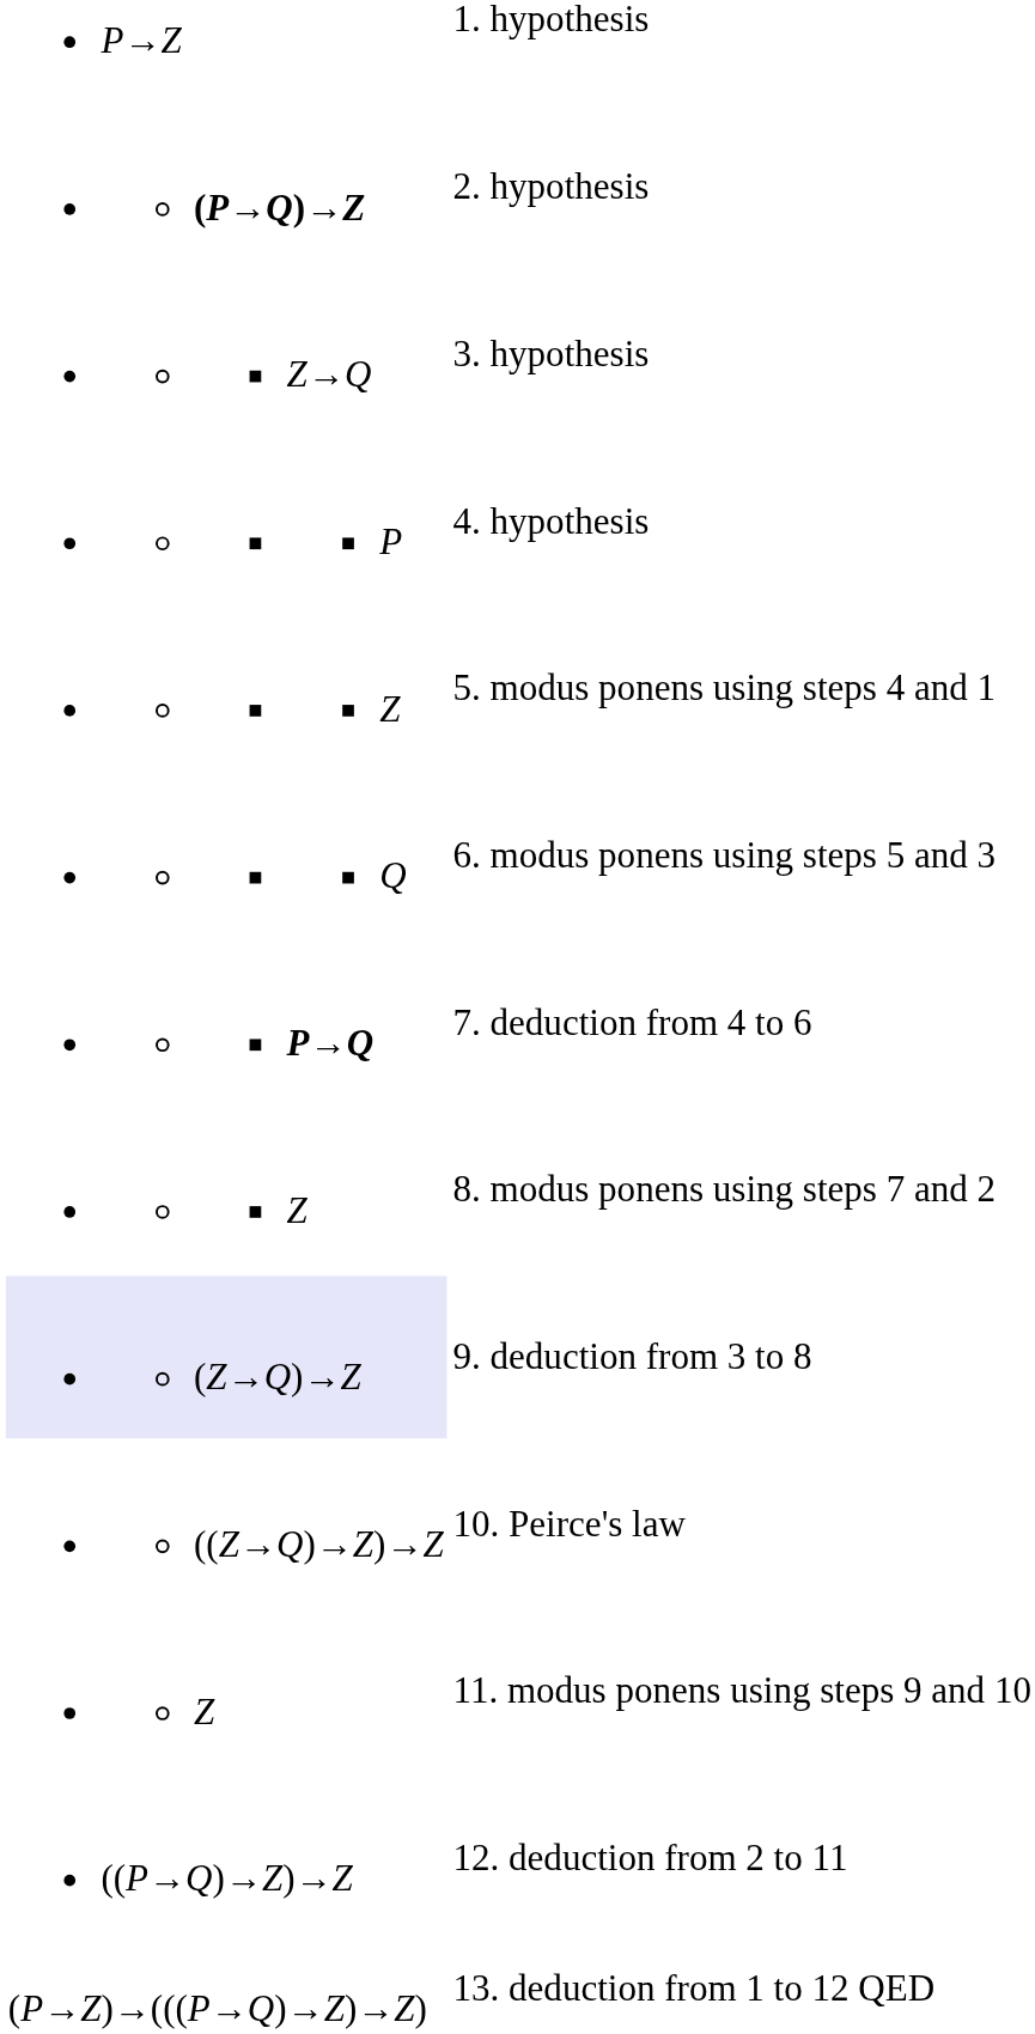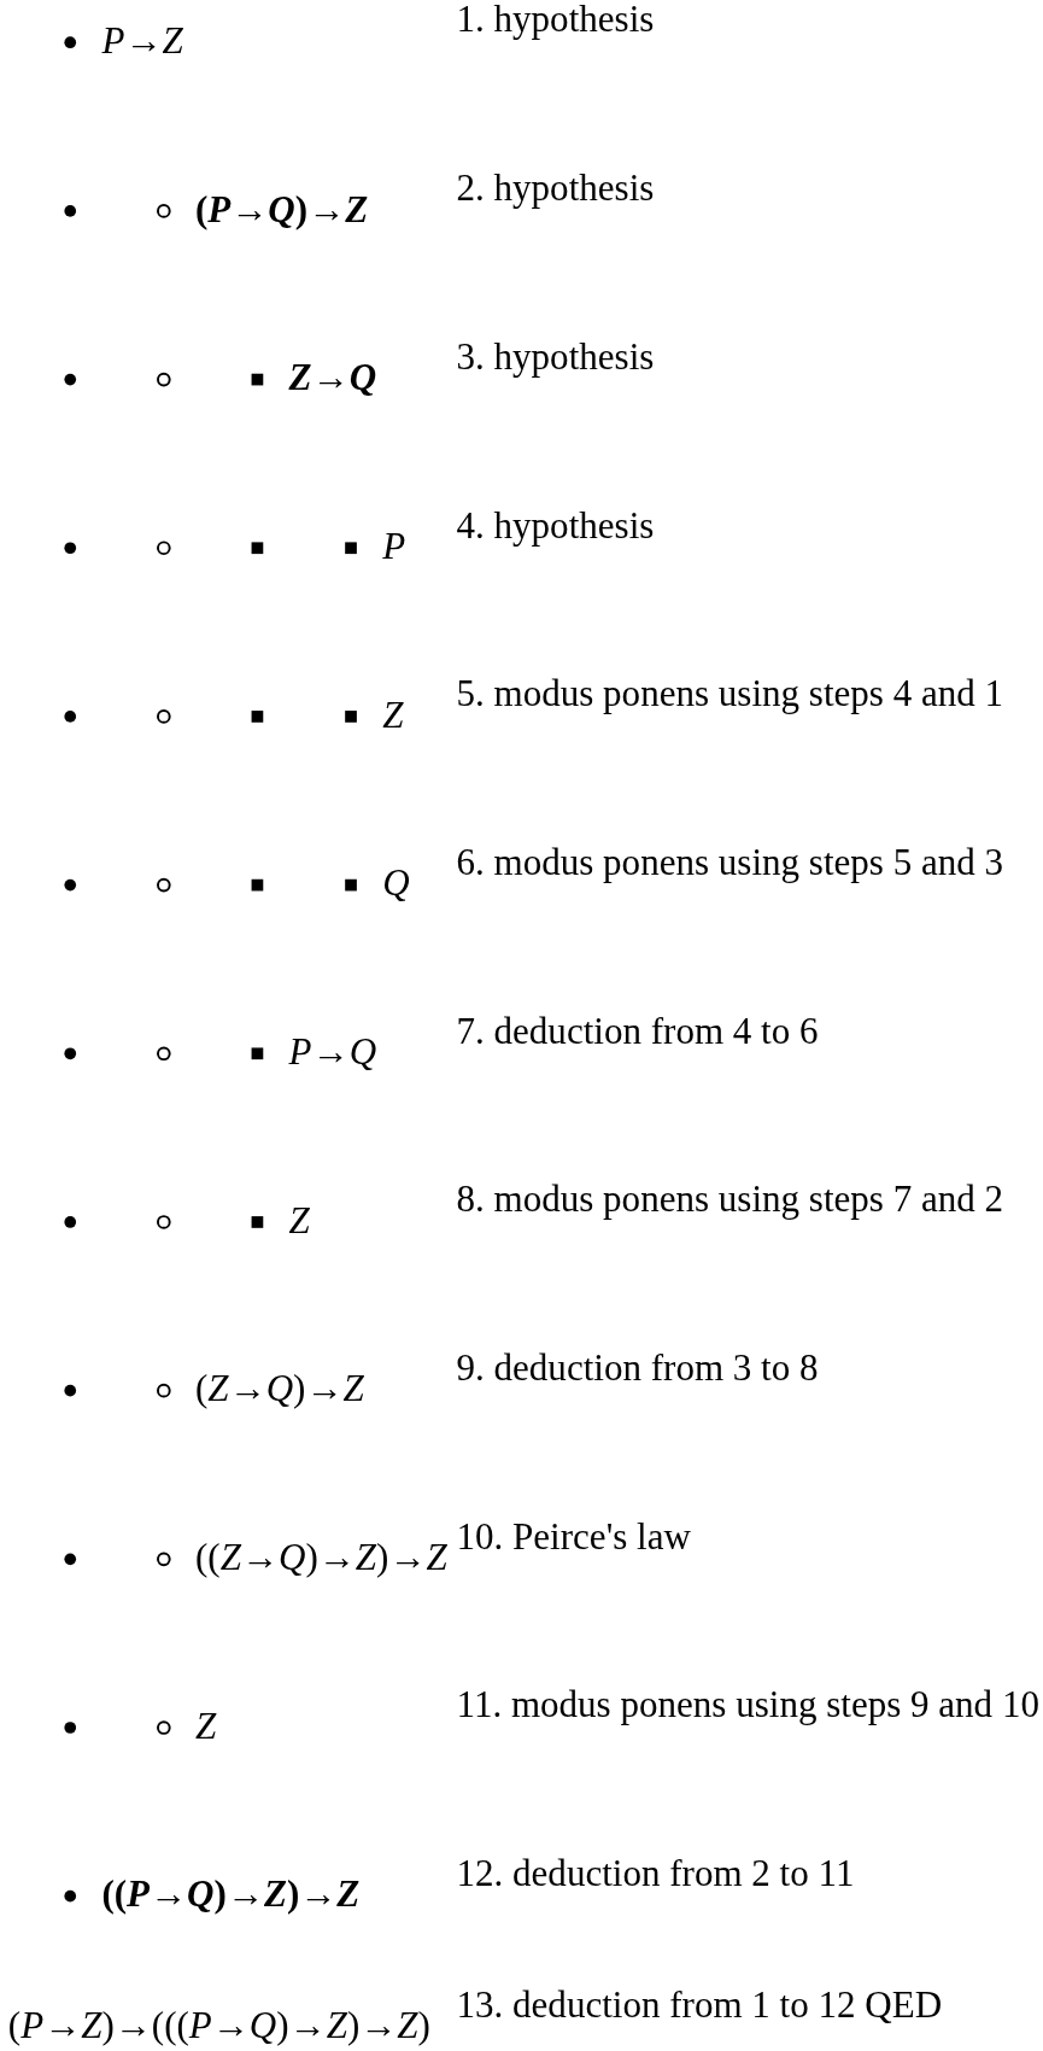3. hypothesis | column 1: normal -> bold
7. deduction from 4 to 6 | column 1: bold -> normal
9. deduction from 3 to 8 | column 1: lavender background -> no background
12. deduction from 2 to 11 | column 1: normal -> bold
